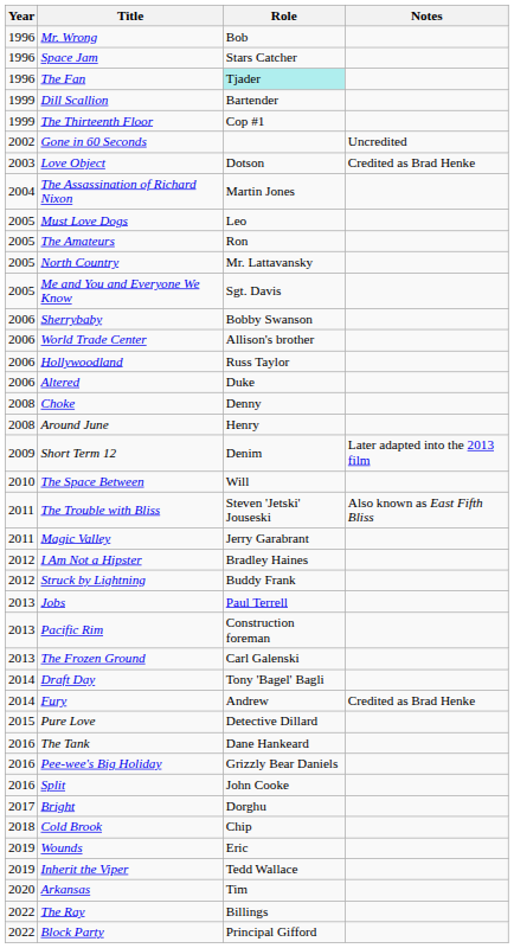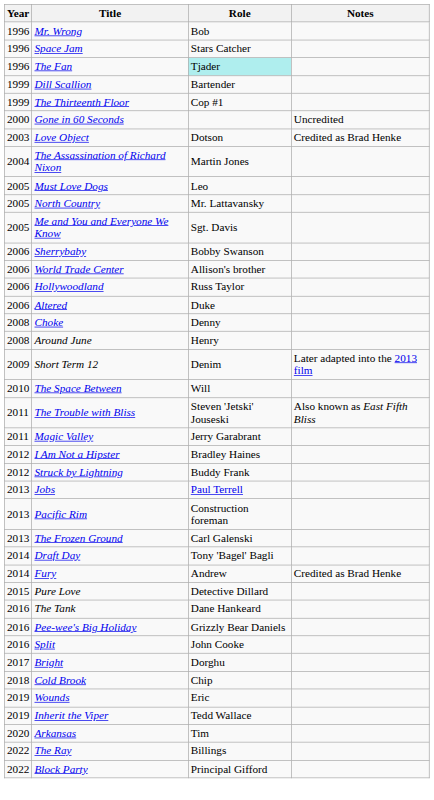Gone in 60 Seconds | Year: 2002 -> 2000
- row: 2005 | The Amateurs | Ron
